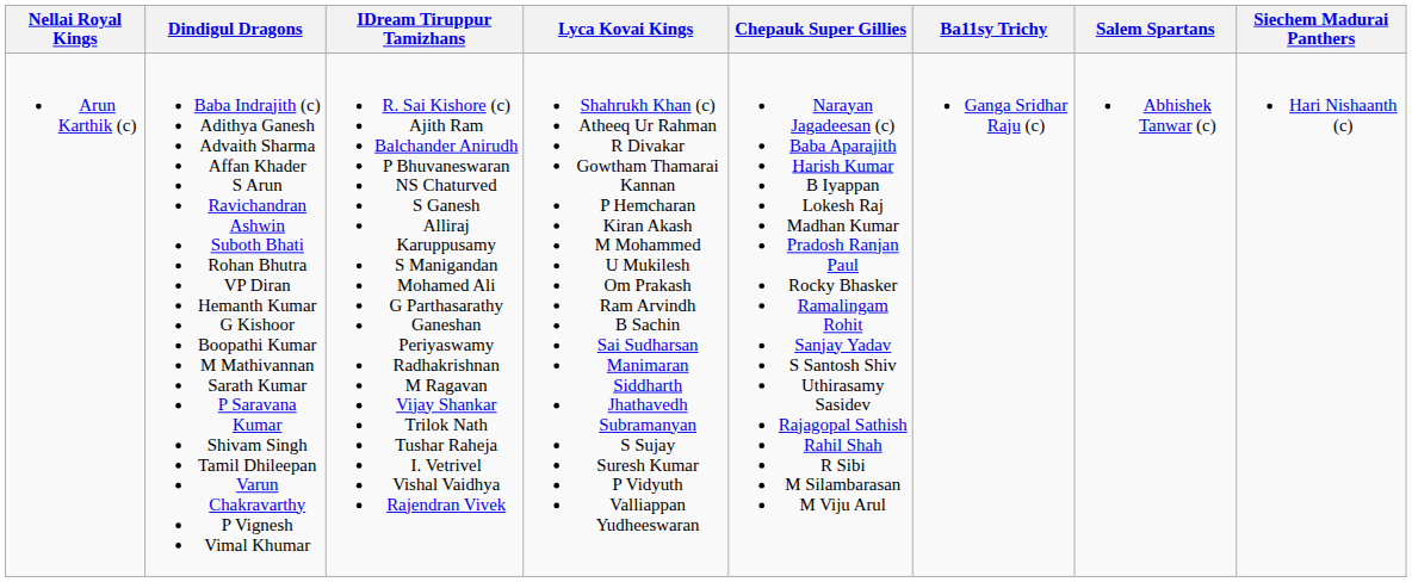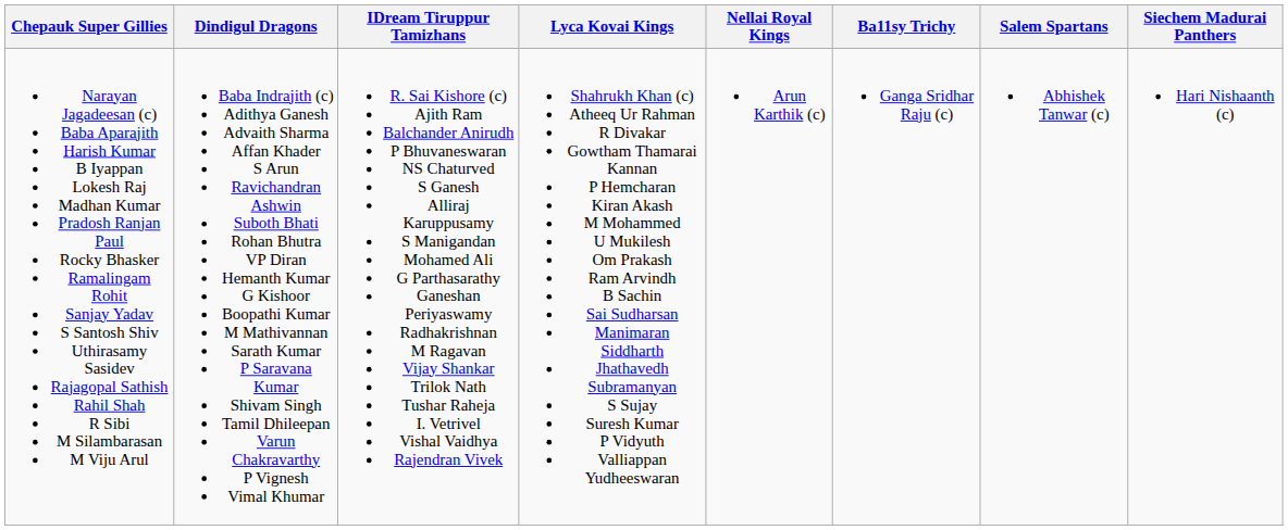columns swapped: Chepauk Super Gillies <-> Nellai Royal Kings
